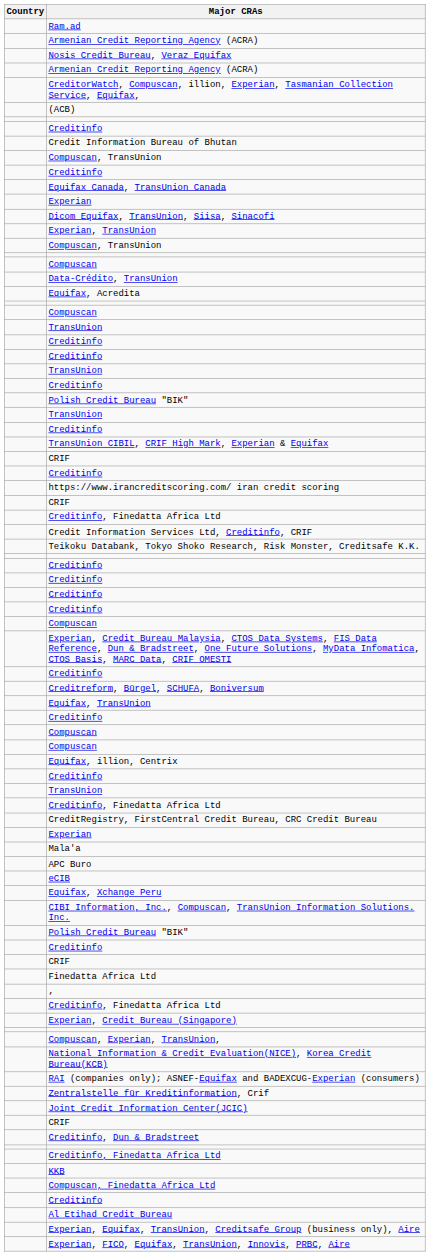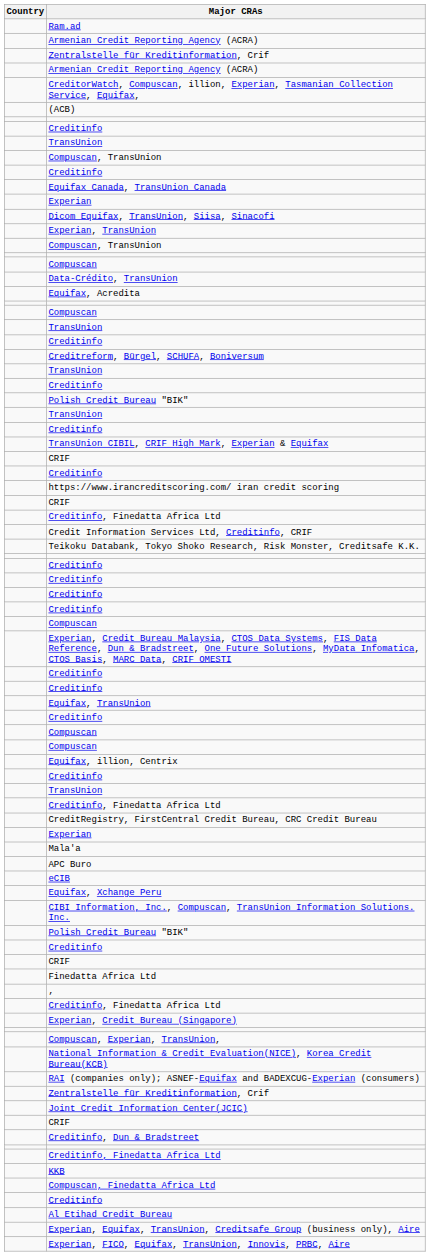row 4 | Major CRAs: Nosis Credit Bureau, Veraz Equifax -> Zentralstelle für Kreditinformation, Crif
row 10 | Major CRAs: Credit Information Bureau of Bhutan -> TransUnion
row 26 | Major CRAs: Creditinfo -> Creditreform, Bürgel, SCHUFA, Boniversum
row 48 | Major CRAs: Creditreform, Bürgel, SCHUFA, Boniversum -> Creditinfo
